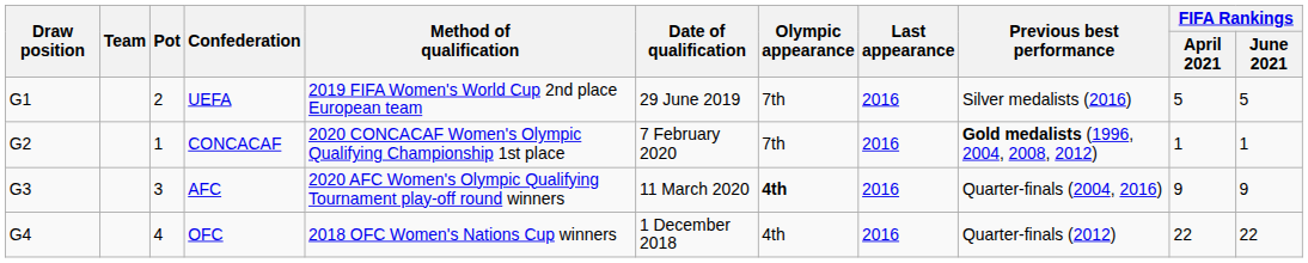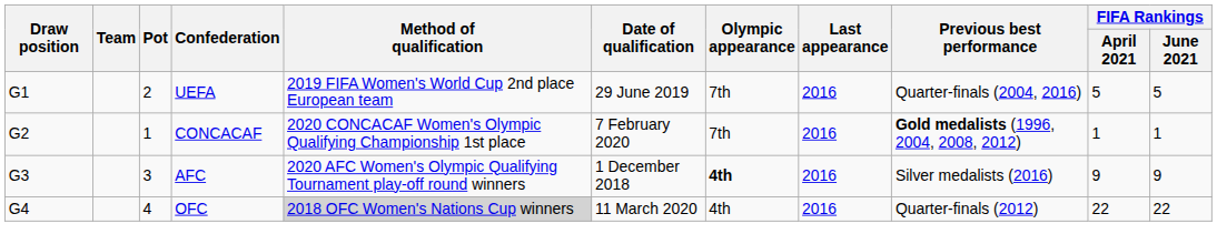UEFA | Previous best performance: Silver medalists (2016) -> Quarter-finals (2004, 2016)
AFC | Date of qualification: 11 March 2020 -> 1 December 2018
AFC | Previous best performance: Quarter-finals (2004, 2016) -> Silver medalists (2016)
OFC | Method of qualification: no background -> lightgrey background
OFC | Date of qualification: 1 December 2018 -> 11 March 2020
